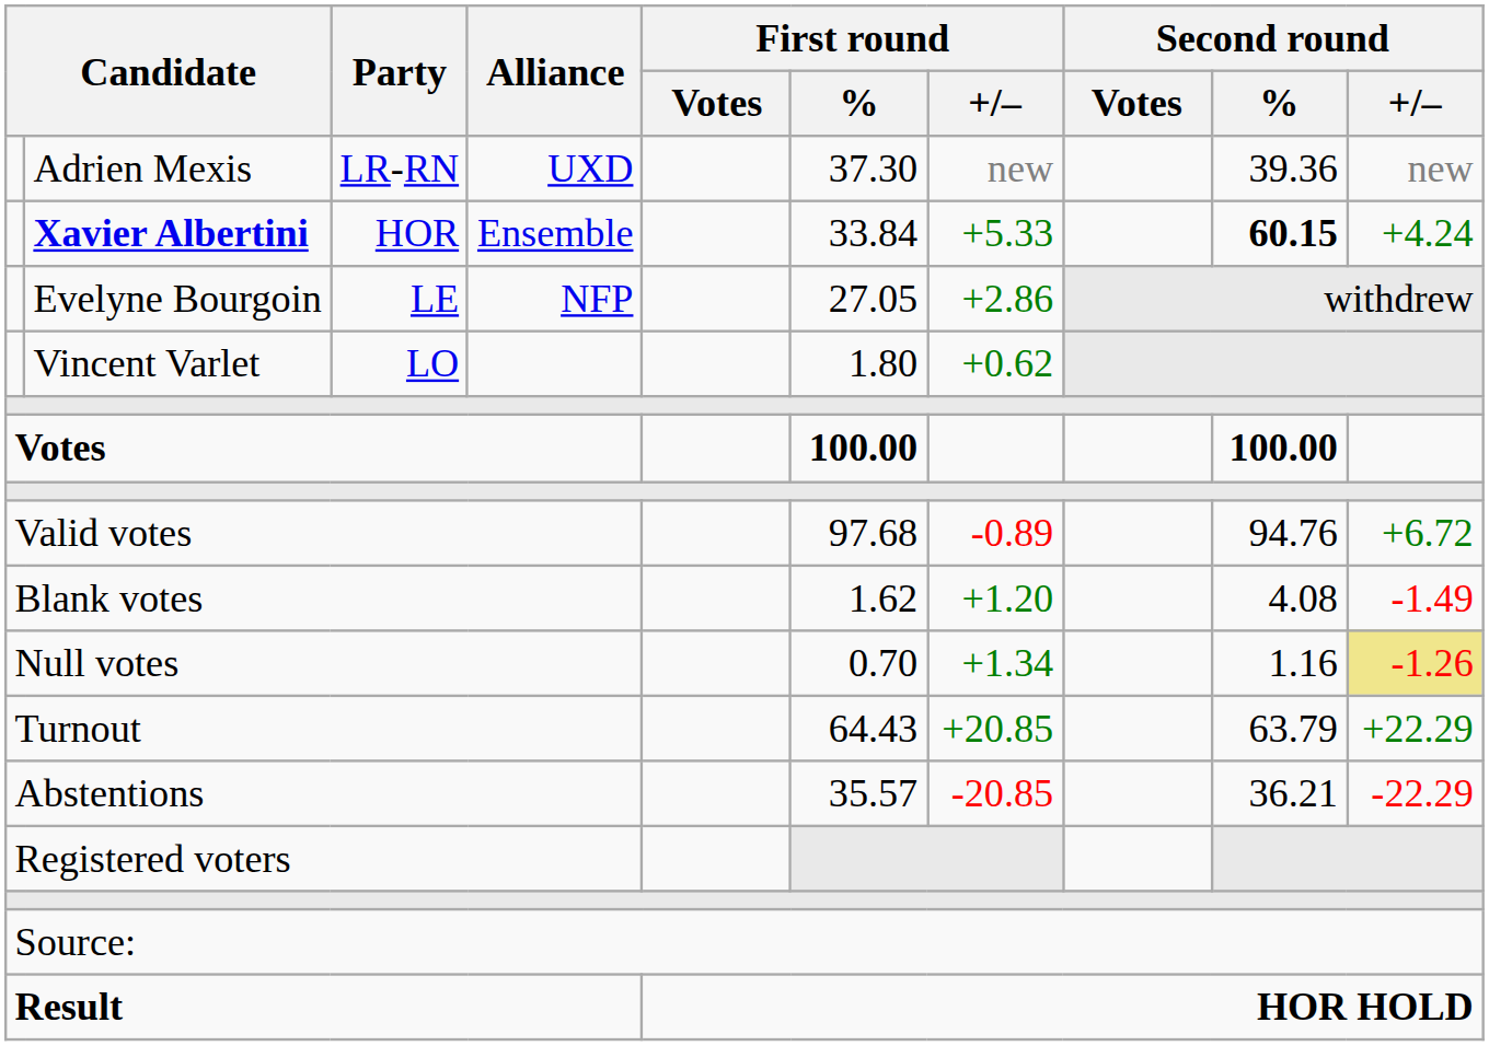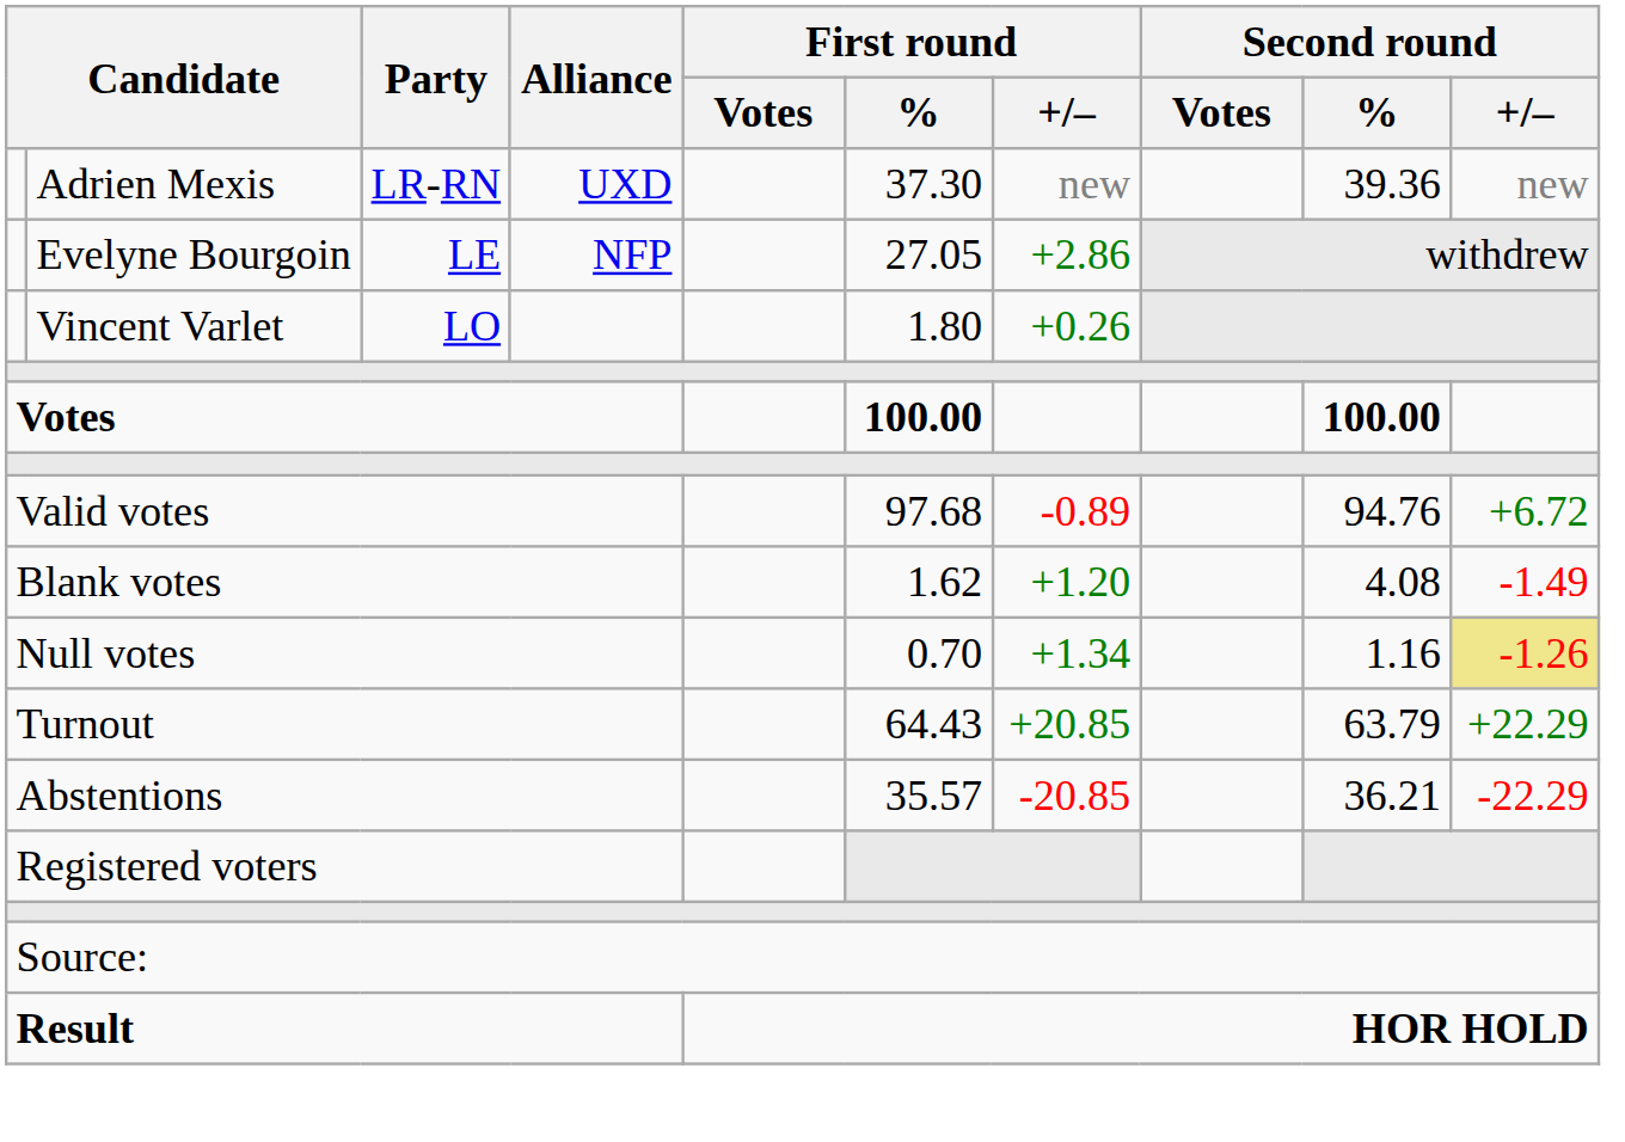- row: Xavier Albertini | HOR | Ensemble | 33.84 | +5.33 | 60.15 | +4.24
Vincent Varlet | First round / +/–: +0.62 -> +0.26
